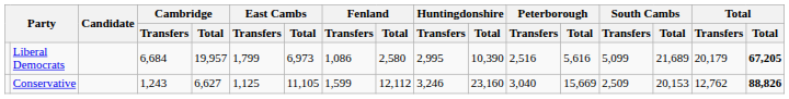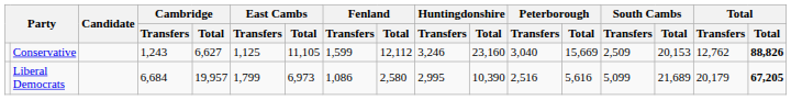rows swapped: Conservative <-> Liberal Democrats
